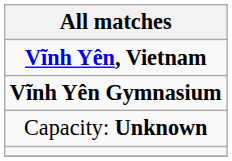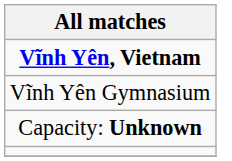row 3 | Vĩnh Yên, Vietnam: bold -> normal
